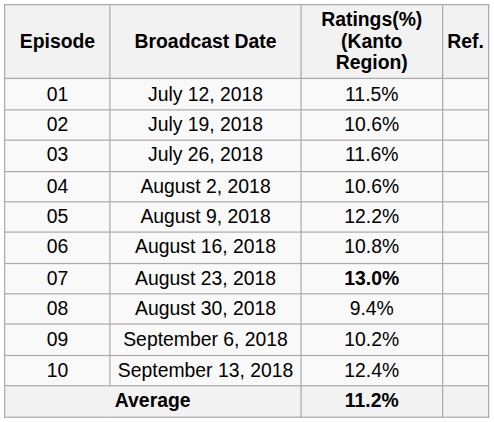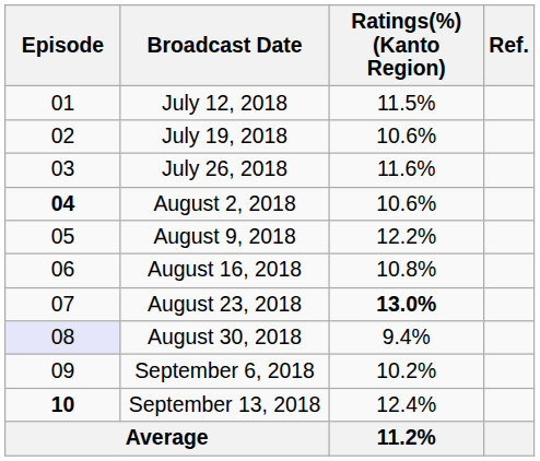August 2, 2018 | Episode: normal -> bold
August 30, 2018 | Episode: no background -> lavender background
September 13, 2018 | Episode: normal -> bold
